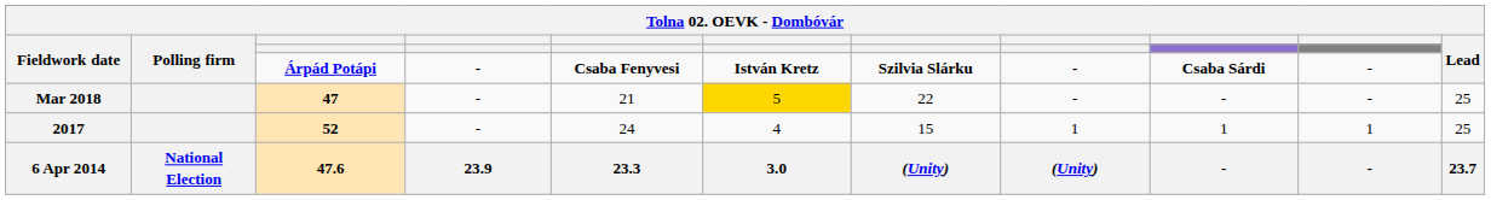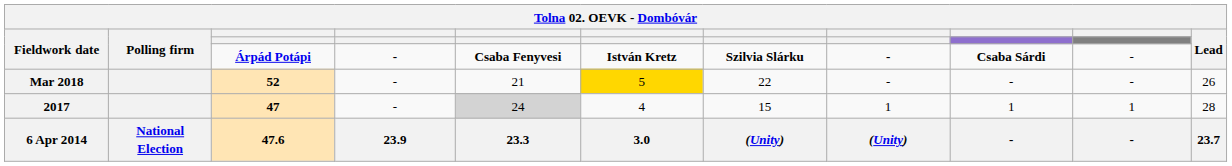Mar 2018 | column 3: 47 -> 52
Mar 2018 | Lead: 25 -> 26
2017 | column 3: 52 -> 47
2017 | column 5: no background -> lightgrey background
2017 | Lead: 25 -> 28
